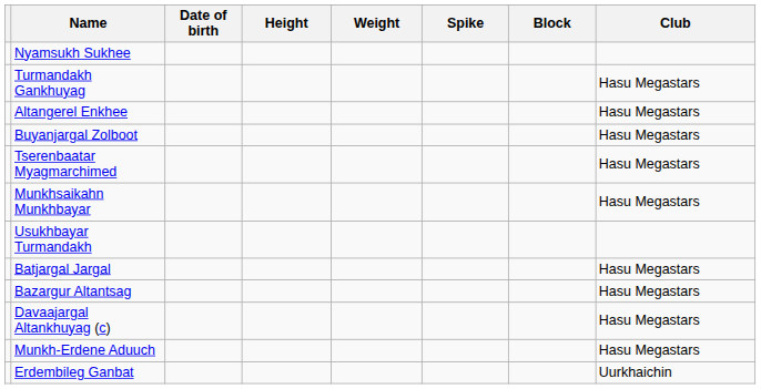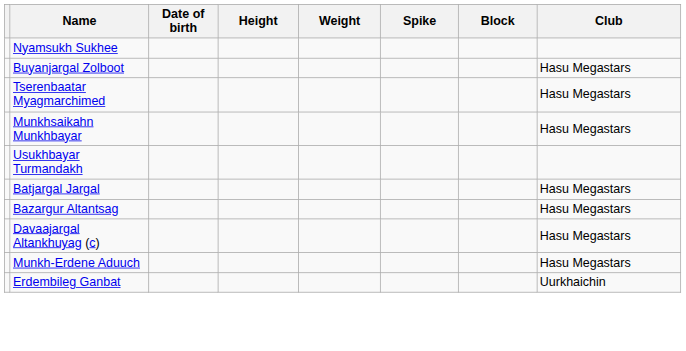- row: Turmandakh Gankhuyag | Hasu Megastars
- row: Altangerel Enkhee | Hasu Megastars
